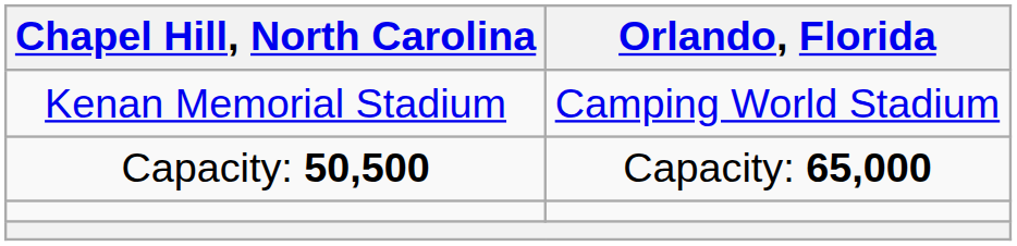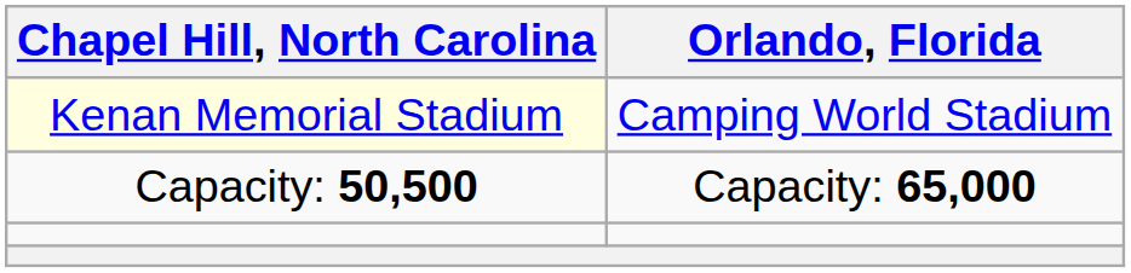row 2 | Chapel Hill, North Carolina: no background -> lightyellow background
